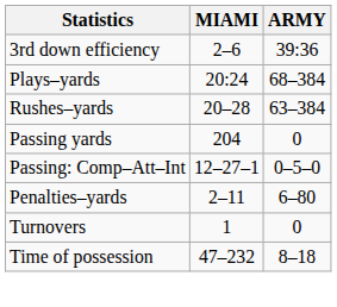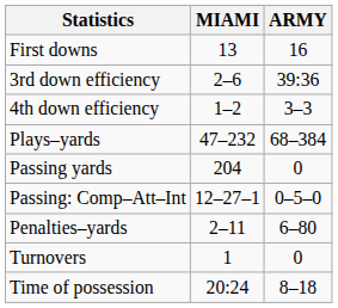+ row: First downs | 13 | 16
+ row: 4th down efficiency | 1–2 | 3–3
Plays–yards | MIAMI: 20:24 -> 47–232
- row: Rushes–yards | 20–28 | 63–384
Time of possession | MIAMI: 47–232 -> 20:24
